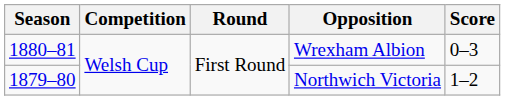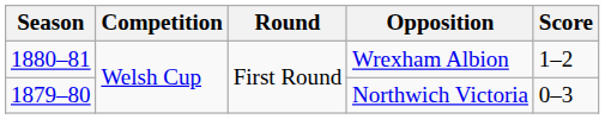Wrexham Albion | Score: 0–3 -> 1–2
Northwich Victoria | Score: 1–2 -> 0–3
